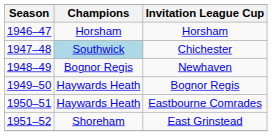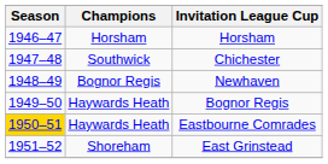Chichester | Champions: lightblue background -> no background
Eastbourne Comrades | Season: no background -> gold background
